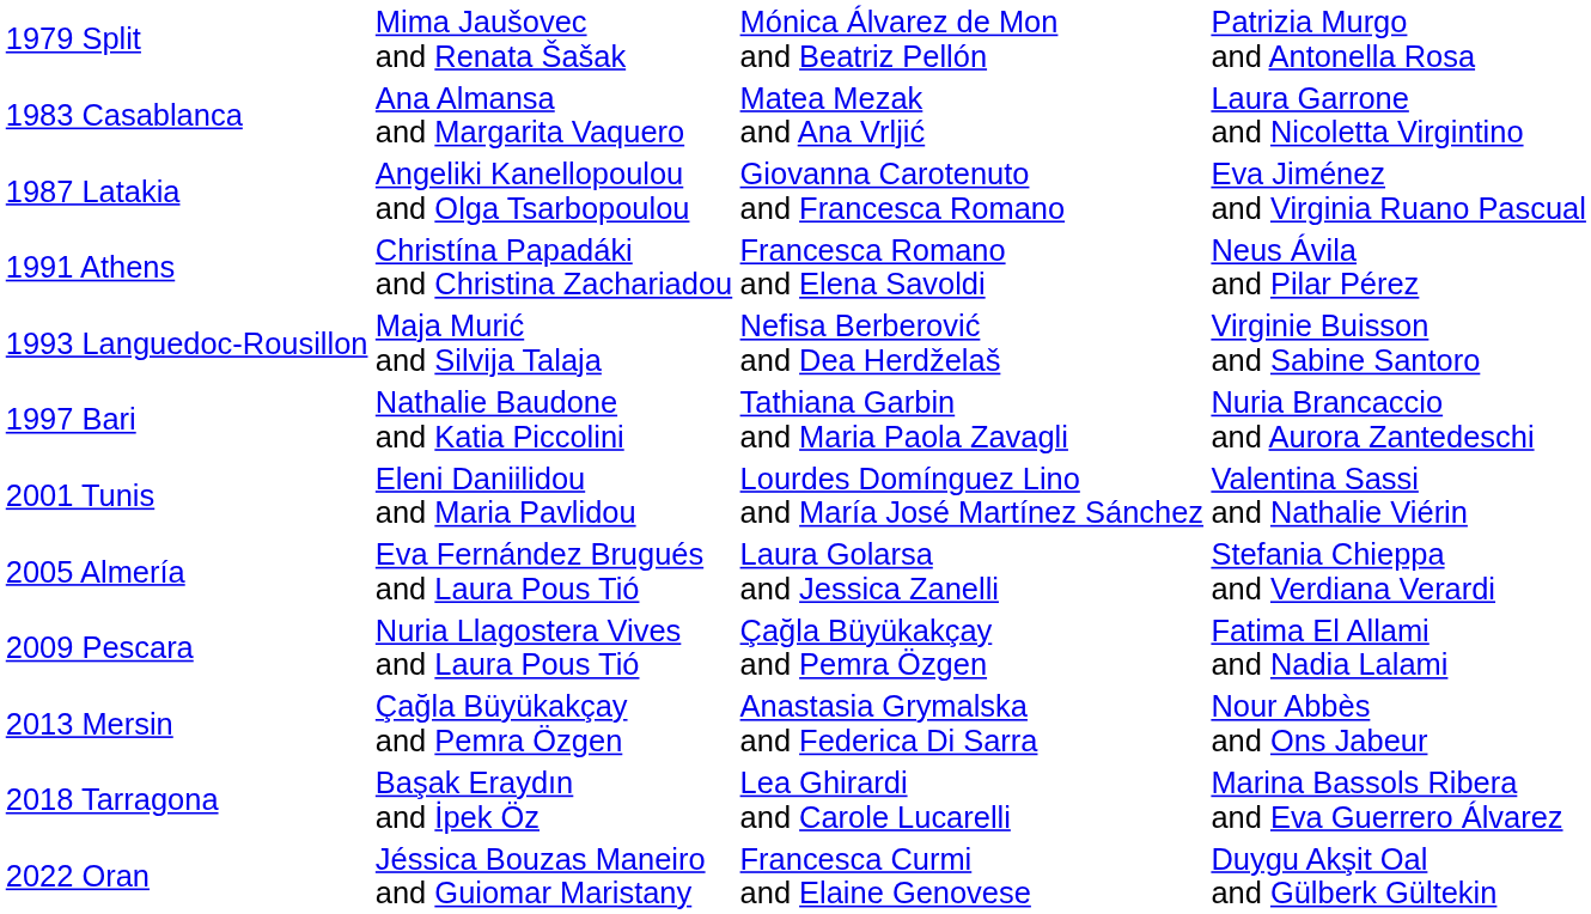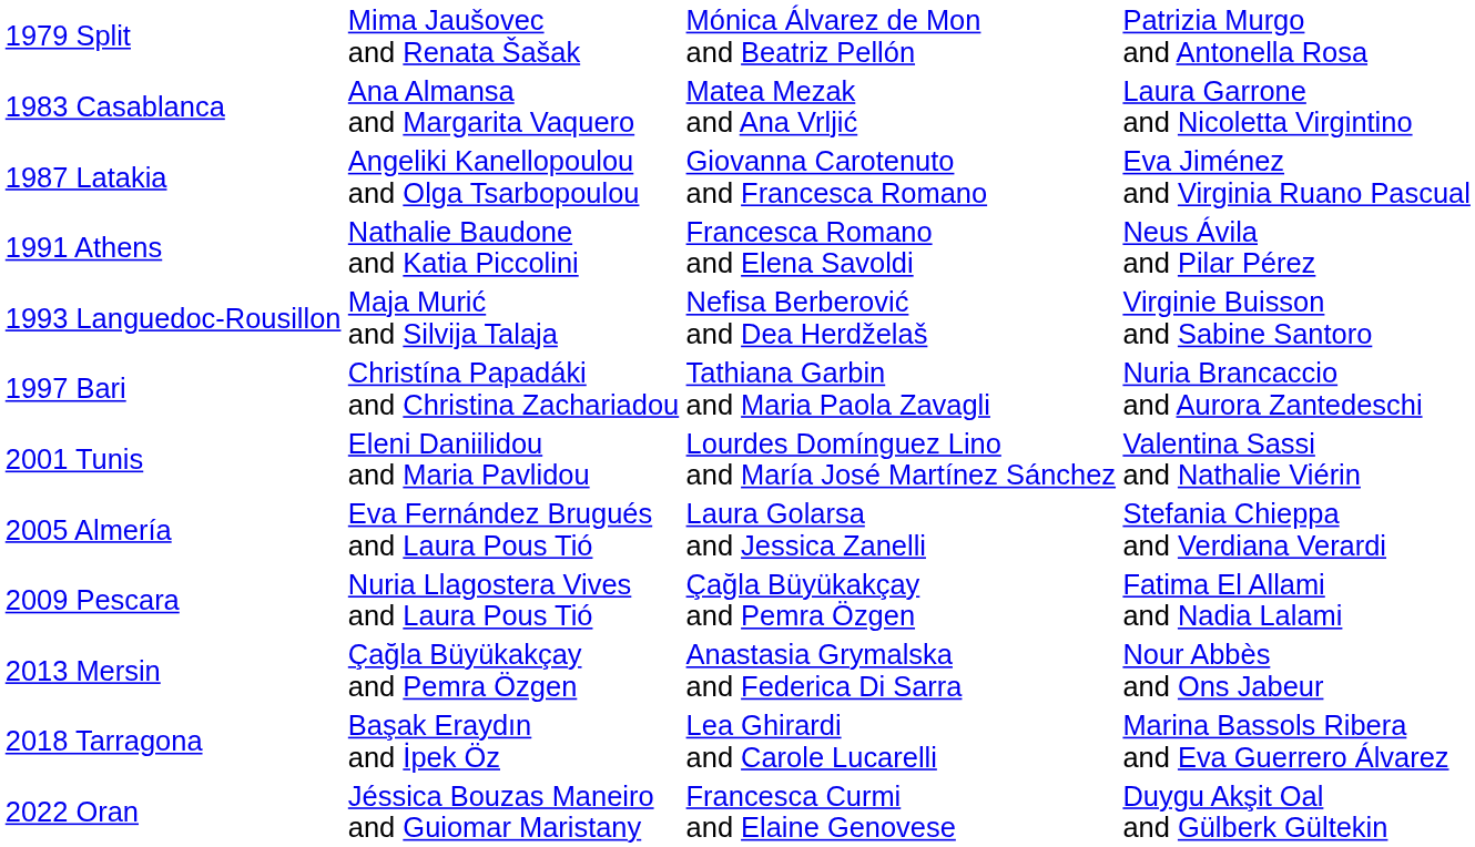1991 Athens | column 2: Christína Papadáki and Christina Zachariadou -> Nathalie Baudone and Katia Piccolini
1997 Bari | column 2: Nathalie Baudone and Katia Piccolini -> Christína Papadáki and Christina Zachariadou
